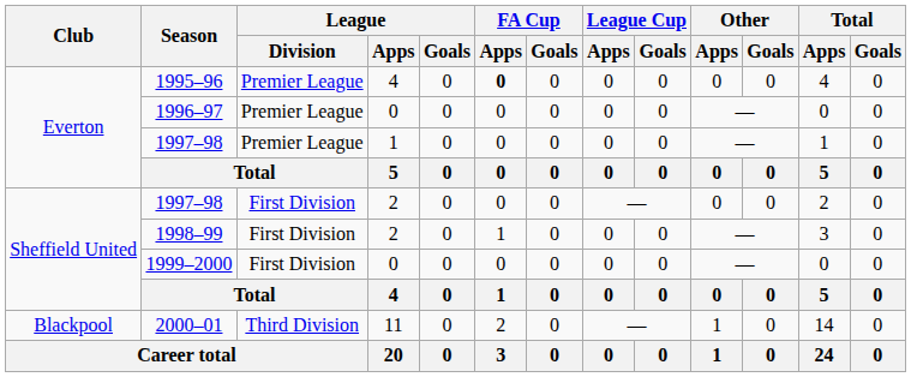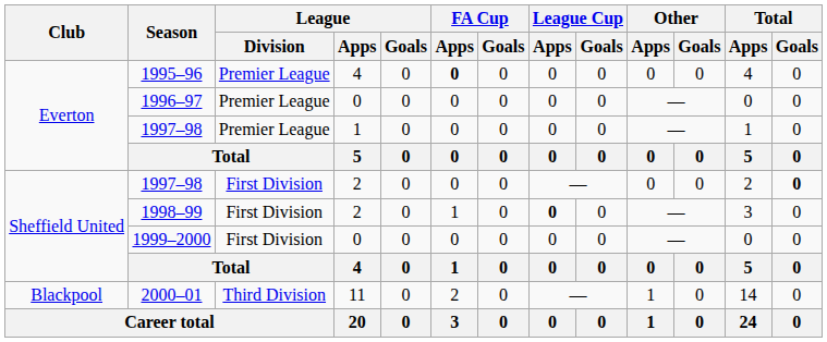1997–98 / 2 | Total / Goals: normal -> bold
1998–99 | League Cup / Apps: normal -> bold
